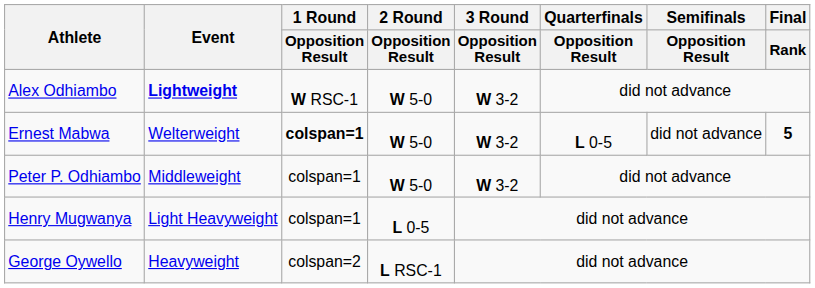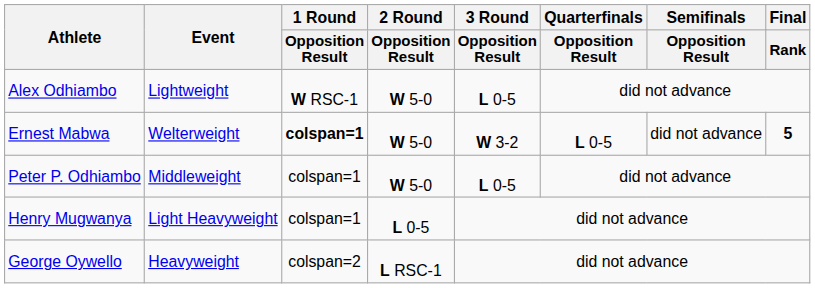Alex Odhiambo | Event: bold -> normal
Alex Odhiambo | 3 Round / Opposition Result: W 3-2 -> L 0-5
Peter P. Odhiambo | 3 Round / Opposition Result: W 3-2 -> L 0-5
